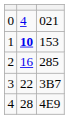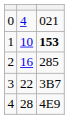1 | column 2: bold -> normal
1 | column 3: normal -> bold
